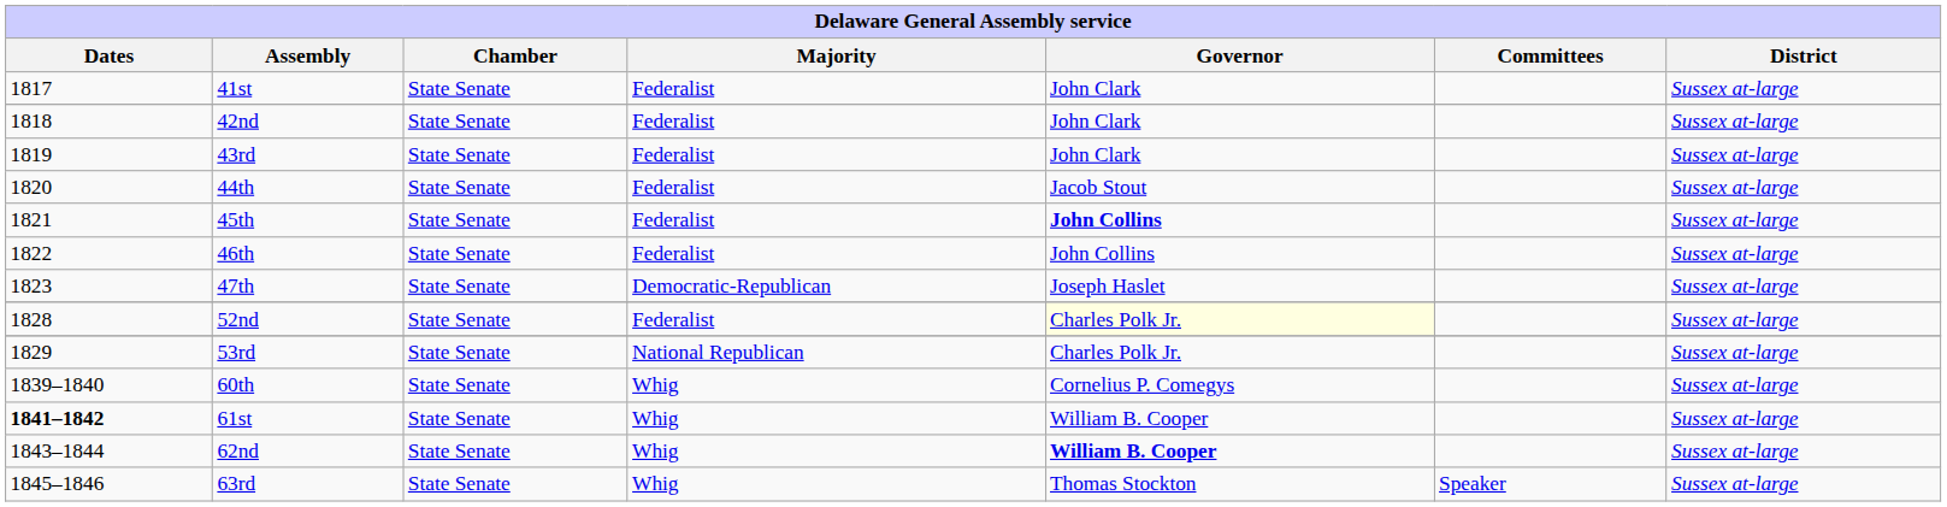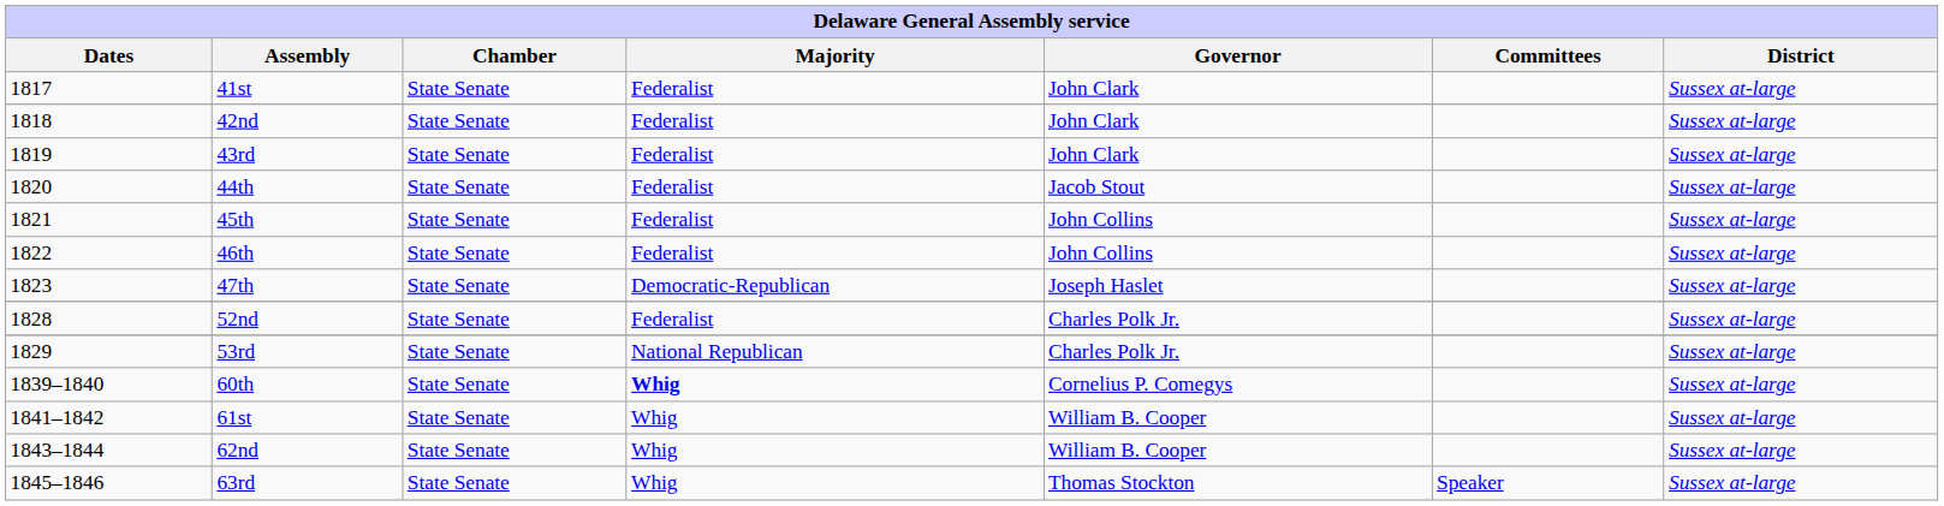45th | Governor: bold -> normal
52nd | Governor: lightyellow background -> no background
60th | Majority: normal -> bold
61st | Dates: bold -> normal
62nd | Governor: bold -> normal
